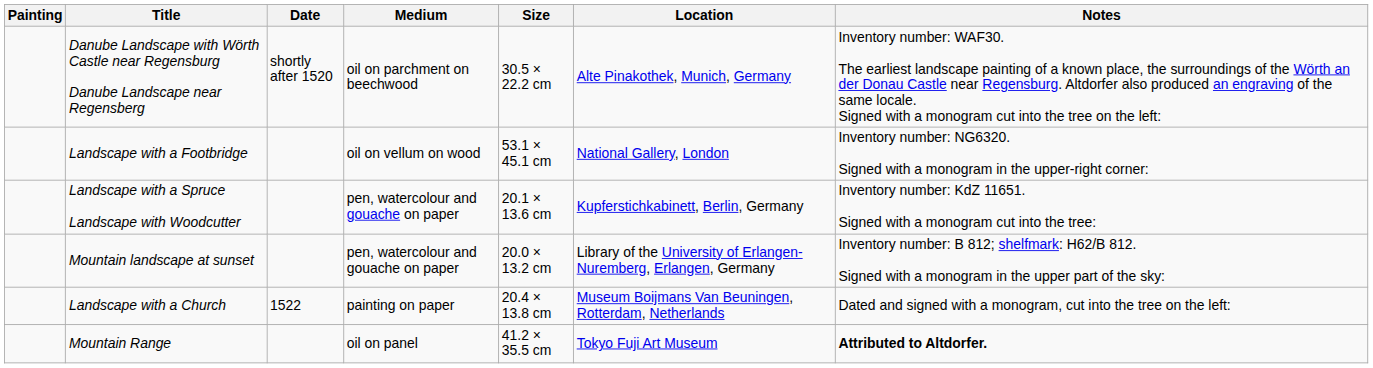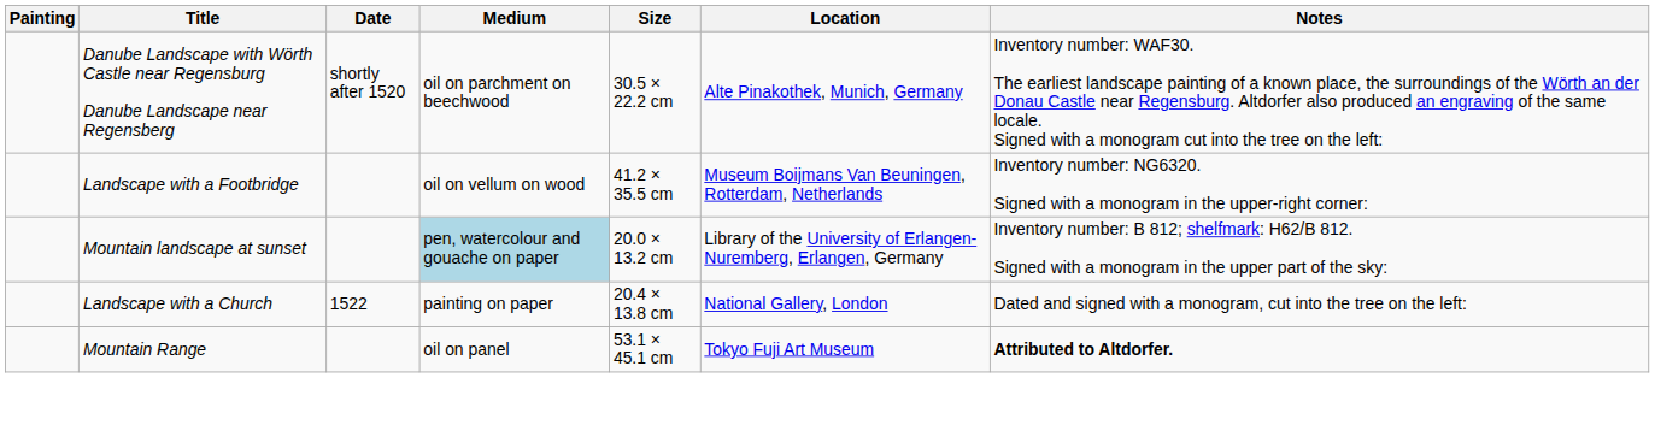Landscape with a Footbridge | Size: 53.1 × 45.1 cm -> 41.2 × 35.5 cm
Landscape with a Footbridge | Location: National Gallery, London -> Museum Boijmans Van Beuningen, Rotterdam, Netherlands
- row: Landscape with a Spruce Landscape with Woodcutter | pen, watercolour and gouache on paper | 20.1 × 13.6 cm | Kupferstichkabinett, Berlin, Germany | Inventory number: KdZ 11651. Signed with a monogram cut into the tree:
Mountain landscape at sunset | Medium: no background -> lightblue background
Landscape with a Church | Location: Museum Boijmans Van Beuningen, Rotterdam, Netherlands -> National Gallery, London
Mountain Range | Size: 41.2 × 35.5 cm -> 53.1 × 45.1 cm
